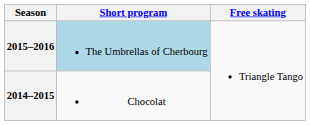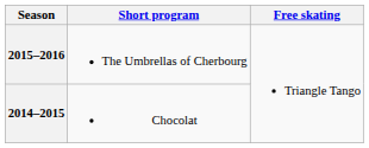2015–2016 | Short program: lightblue background -> no background
